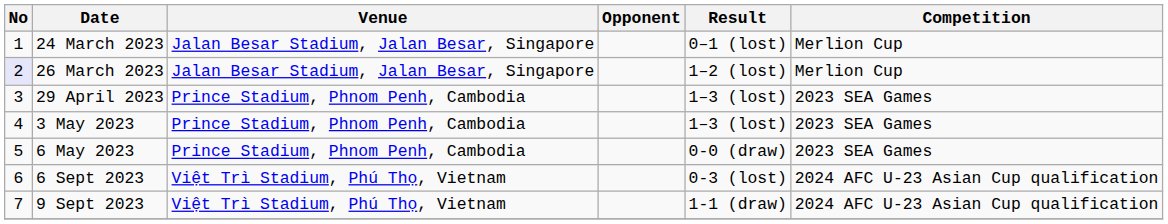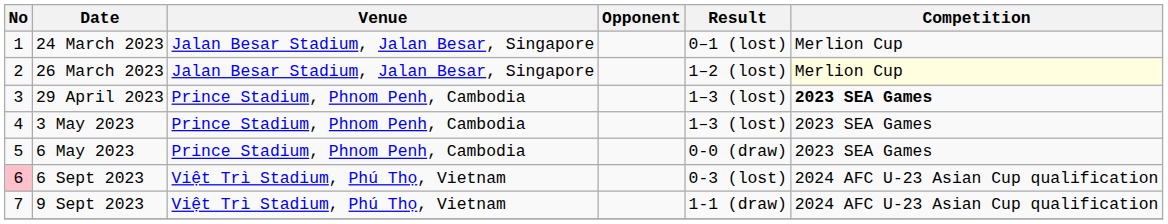26 March 2023 | No: lavender background -> no background
26 March 2023 | Competition: no background -> lightyellow background
29 April 2023 | Competition: normal -> bold
6 Sept 2023 | No: no background -> pink background
